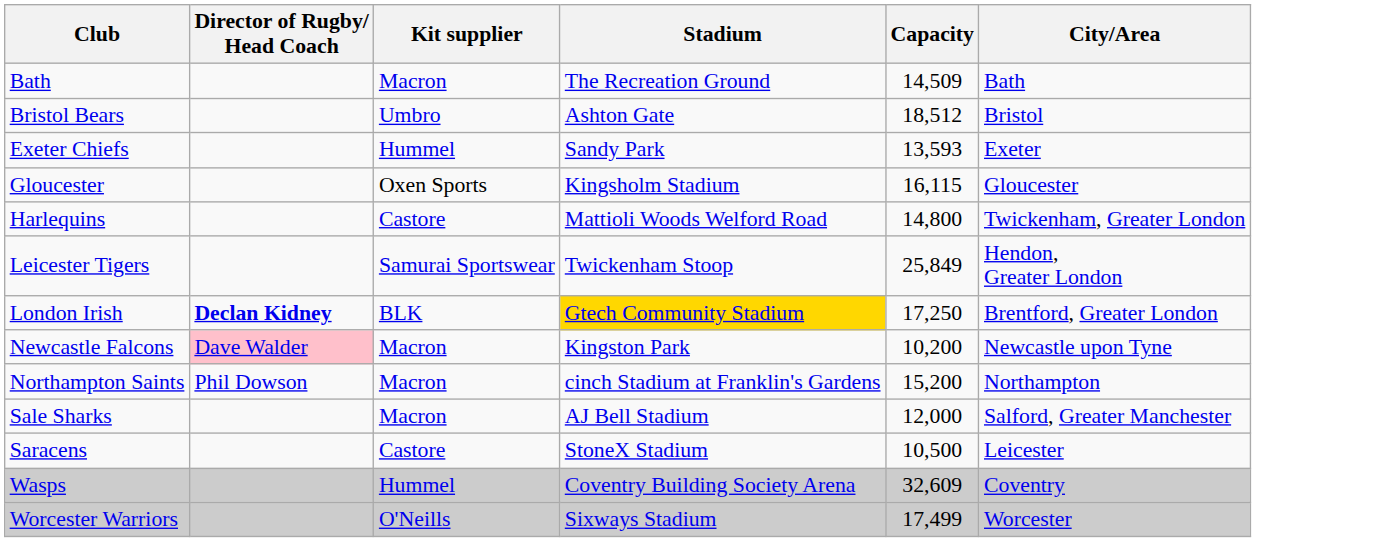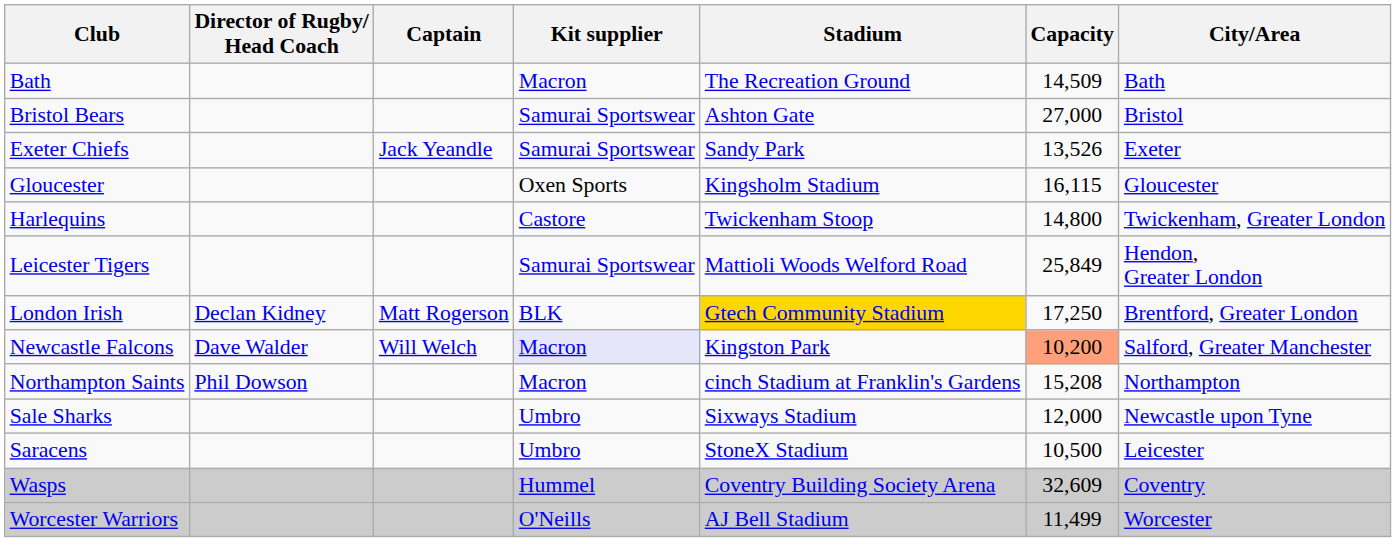+ column: Captain | Jack Yeandle | Matt Rogerson | Will Welch
Bristol Bears | Kit supplier: Umbro -> Samurai Sportswear
Bristol Bears | Capacity: 18,512 -> 27,000
Exeter Chiefs | Kit supplier: Hummel -> Samurai Sportswear
Exeter Chiefs | Capacity: 13,593 -> 13,526
Harlequins | Stadium: Mattioli Woods Welford Road -> Twickenham Stoop
Leicester Tigers | Stadium: Twickenham Stoop -> Mattioli Woods Welford Road
London Irish | Director of Rugby/ Head Coach: bold -> normal
Newcastle Falcons | Director of Rugby/ Head Coach: pink background -> no background
Newcastle Falcons | Kit supplier: no background -> lavender background
Newcastle Falcons | Capacity: no background -> lightsalmon background
Newcastle Falcons | City/Area: Newcastle upon Tyne -> Salford, Greater Manchester
Northampton Saints | Capacity: 15,200 -> 15,208
Sale Sharks | Kit supplier: Macron -> Umbro
Sale Sharks | Stadium: AJ Bell Stadium -> Sixways Stadium
Sale Sharks | City/Area: Salford, Greater Manchester -> Newcastle upon Tyne
Saracens | Kit supplier: Castore -> Umbro
Worcester Warriors | Stadium: Sixways Stadium -> AJ Bell Stadium
Worcester Warriors | Capacity: 17,499 -> 11,499
